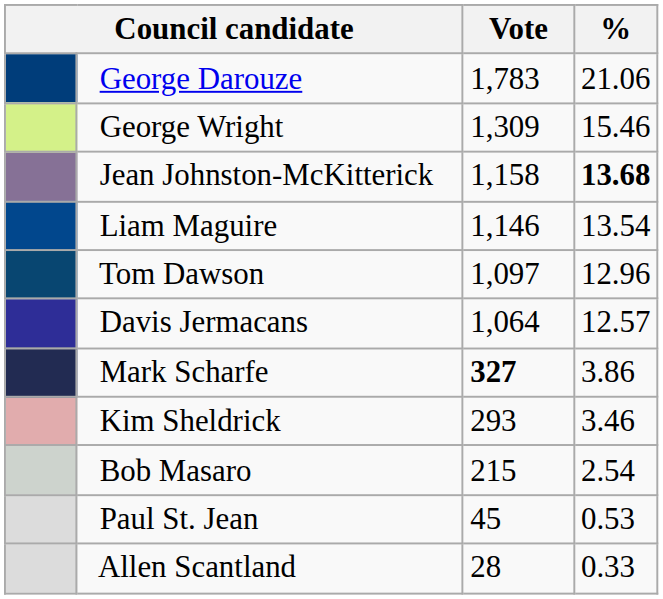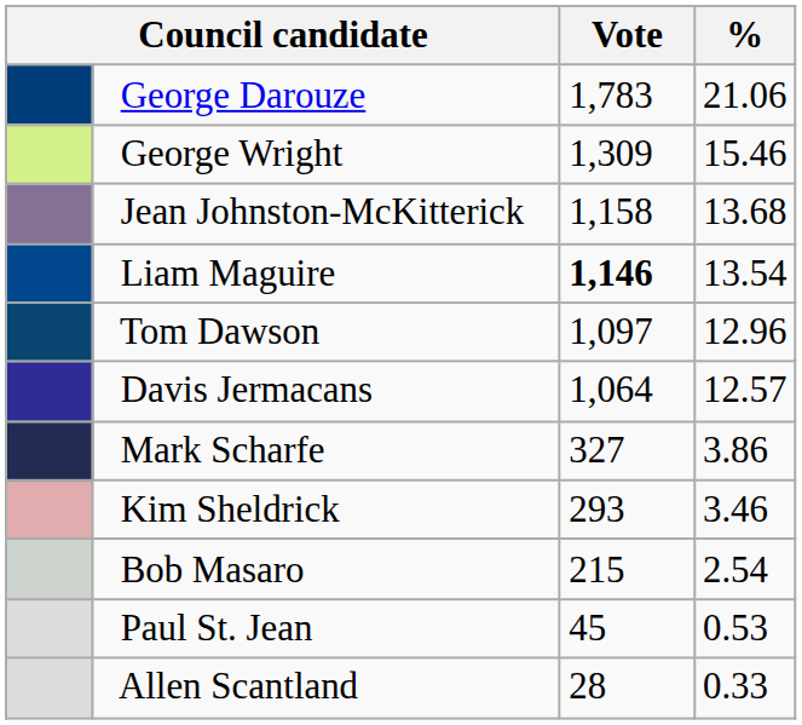Jean Johnston-McKitterick | %: bold -> normal
Liam Maguire | Vote: normal -> bold
Mark Scharfe | Vote: bold -> normal
